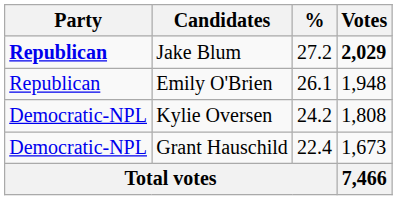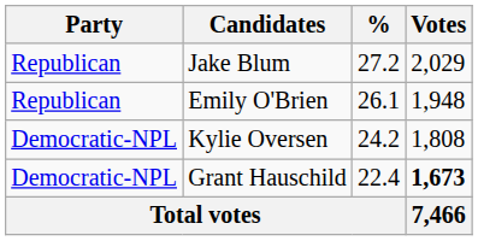Jake Blum | Party: bold -> normal
Jake Blum | Votes: bold -> normal
Grant Hauschild | Votes: normal -> bold
